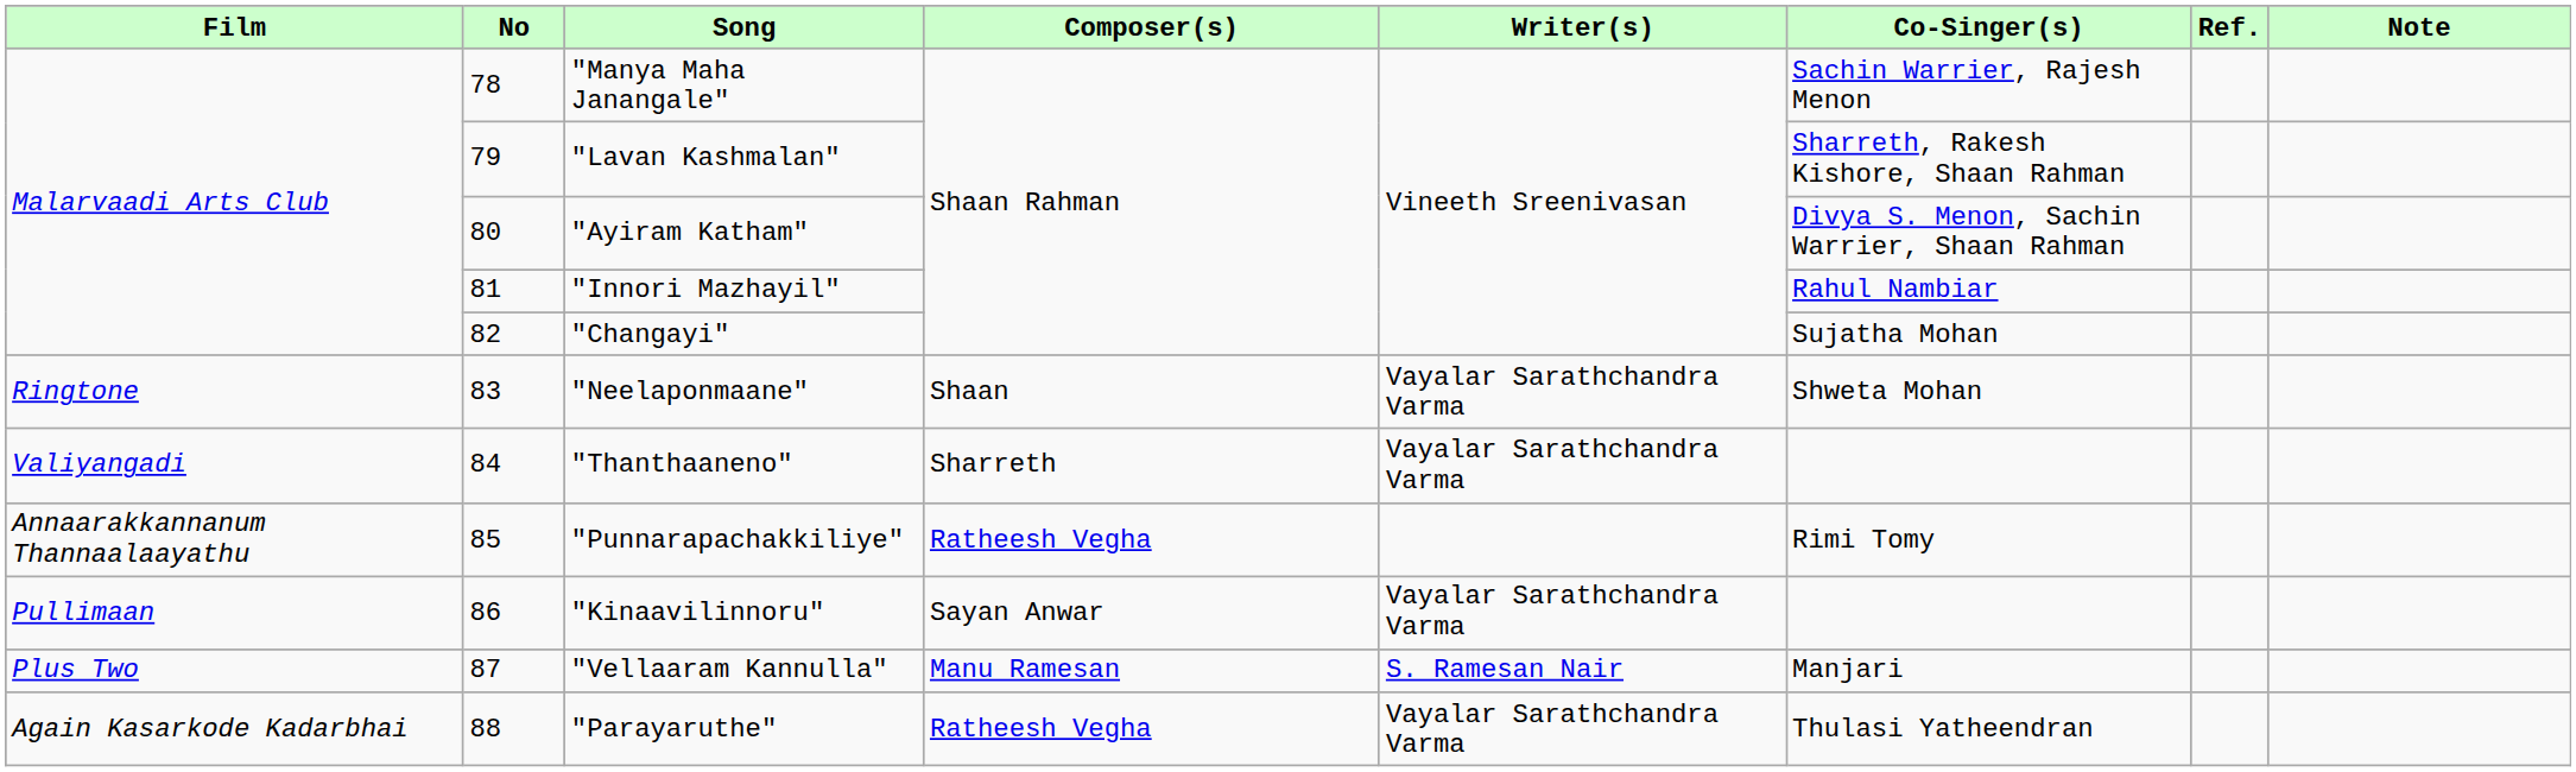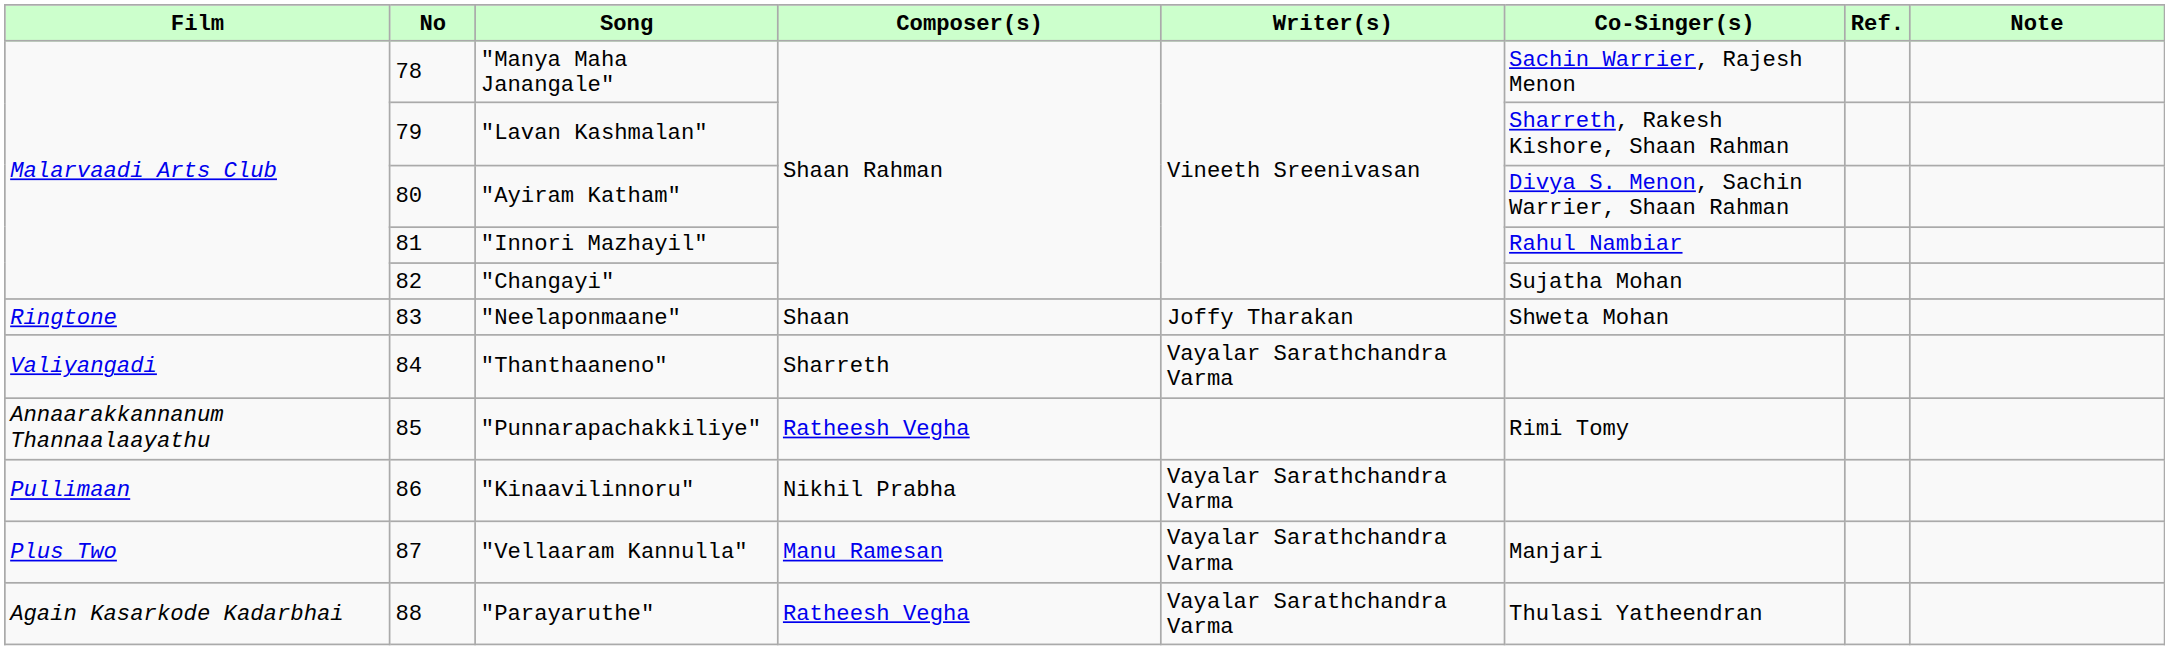"Neelaponmaane" | Writer(s): Vayalar Sarathchandra Varma -> Joffy Tharakan
"Kinaavilinnoru" | Composer(s): Sayan Anwar -> Nikhil Prabha
"Vellaaram Kannulla" | Writer(s): S. Ramesan Nair -> Vayalar Sarathchandra Varma
